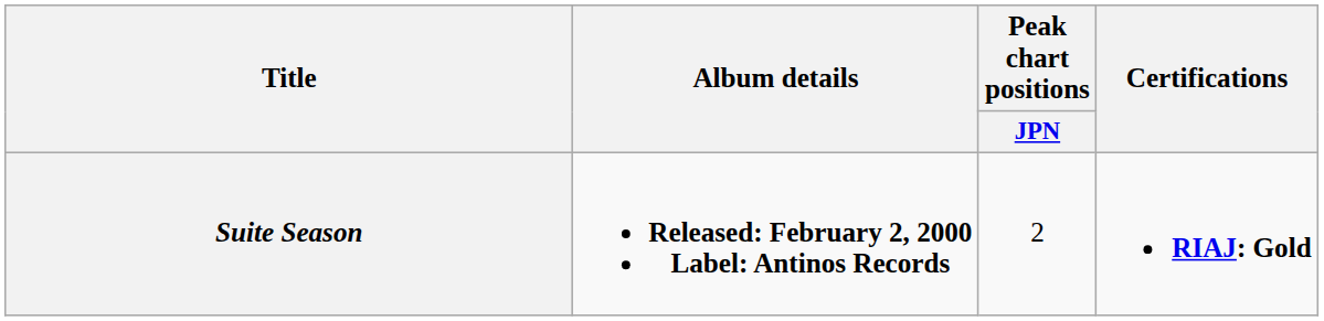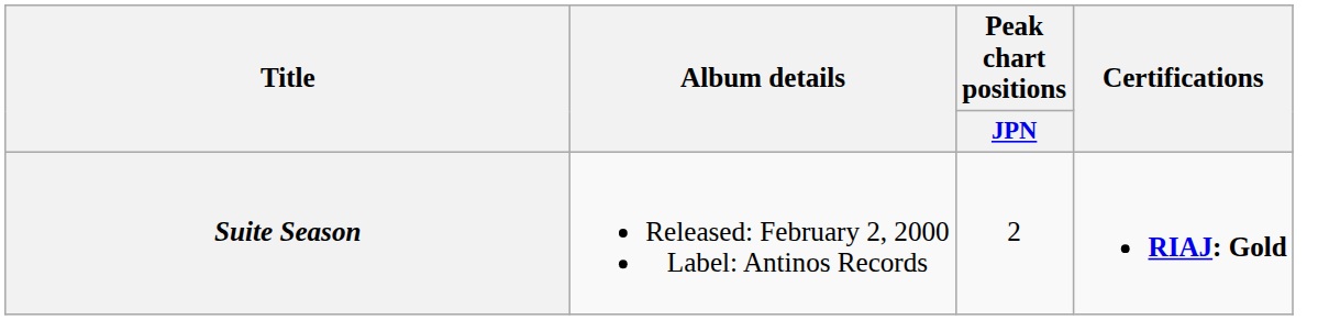Suite Season | Album details: bold -> normal
